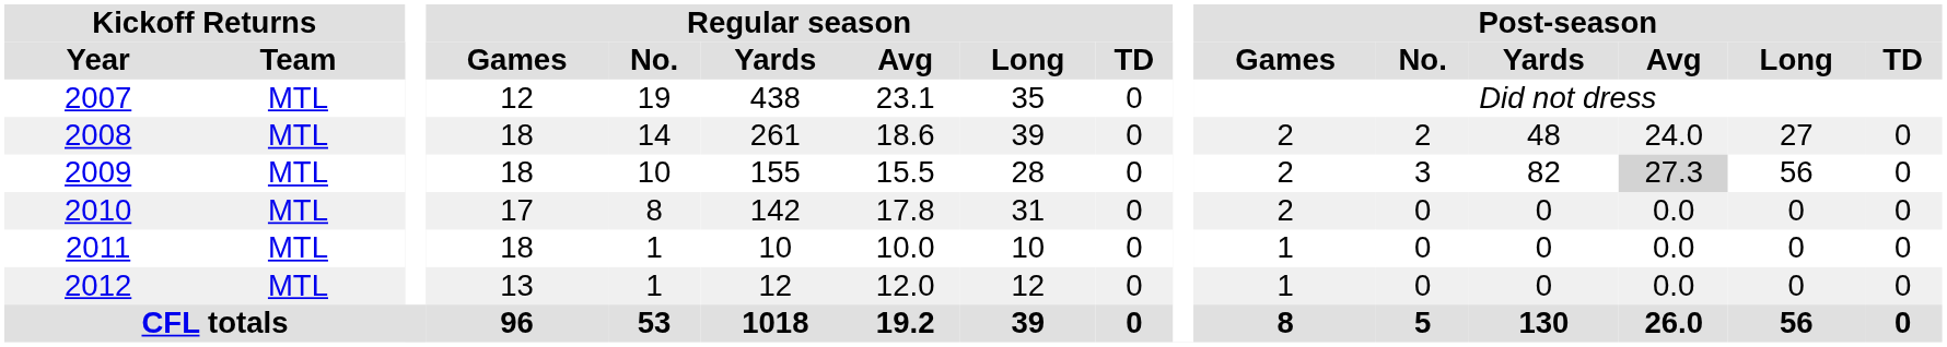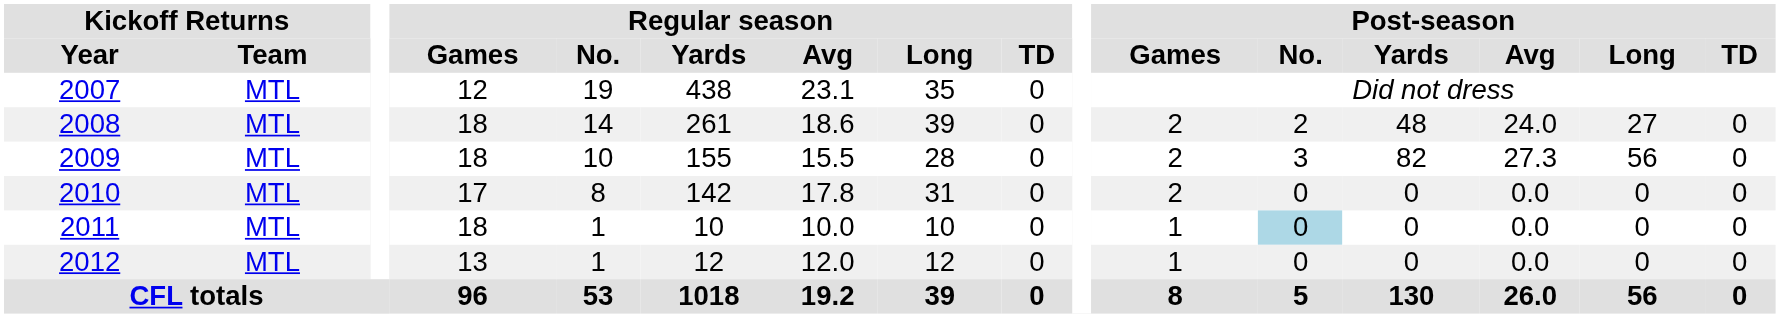2009 | Post-season / Avg: lightgrey background -> no background
2011 | Post-season / No.: no background -> lightblue background
